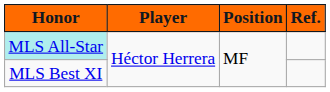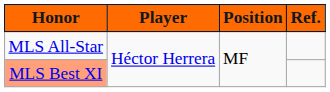MLS All-Star | Honor: paleturquoise background -> no background
MLS Best XI | Honor: no background -> lightsalmon background
